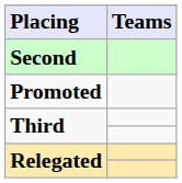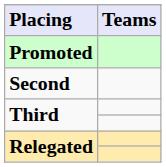row 2 | Placing: Second -> Promoted
row 3 | Placing: Promoted -> Second
